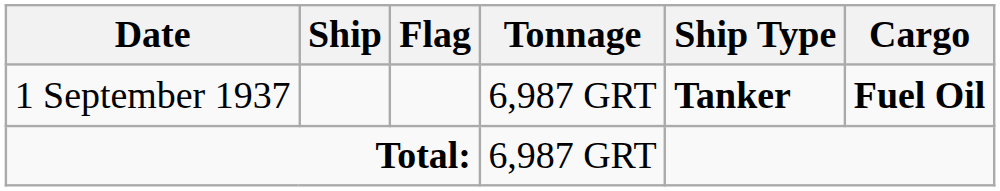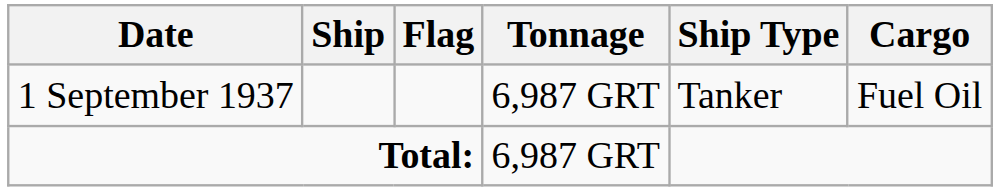1 September 1937 | Ship Type: bold -> normal
1 September 1937 | Cargo: bold -> normal
